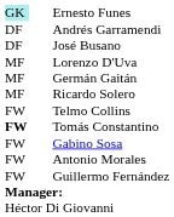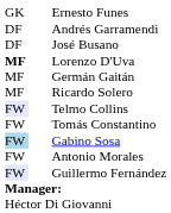Ernesto Funes | column 1: paleturquoise background -> no background
Lorenzo D'Uva | column 1: normal -> bold
Telmo Collins | column 1: no background -> lavender background
Tomás Constantino | column 1: bold -> normal
Gabino Sosa | column 1: no background -> lightblue background
Guillermo Fernández | column 1: no background -> lavender background
